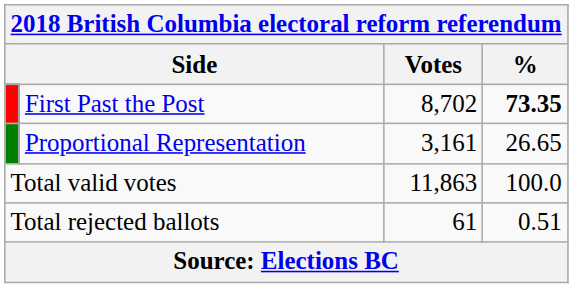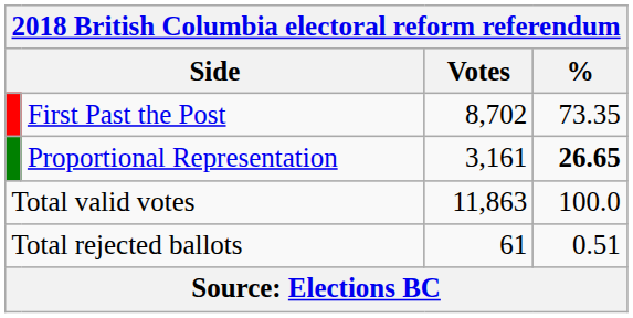First Past the Post | %: bold -> normal
Proportional Representation | %: normal -> bold
